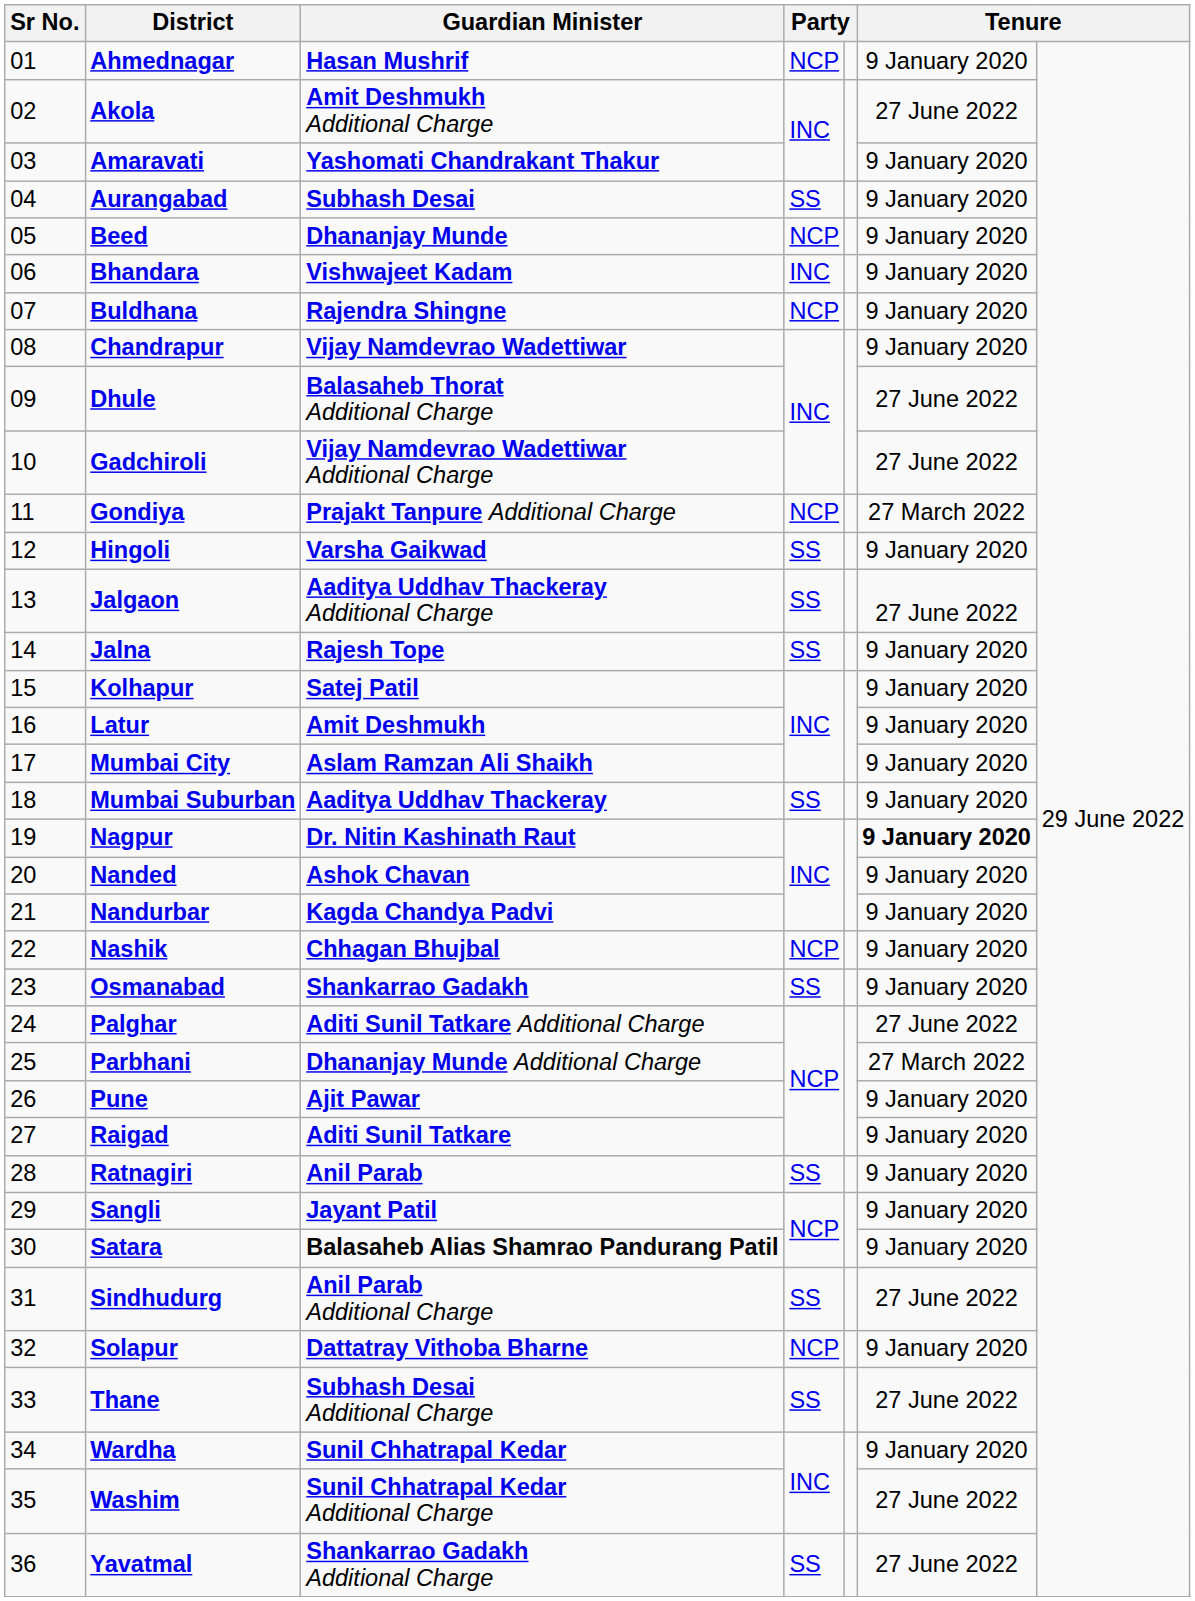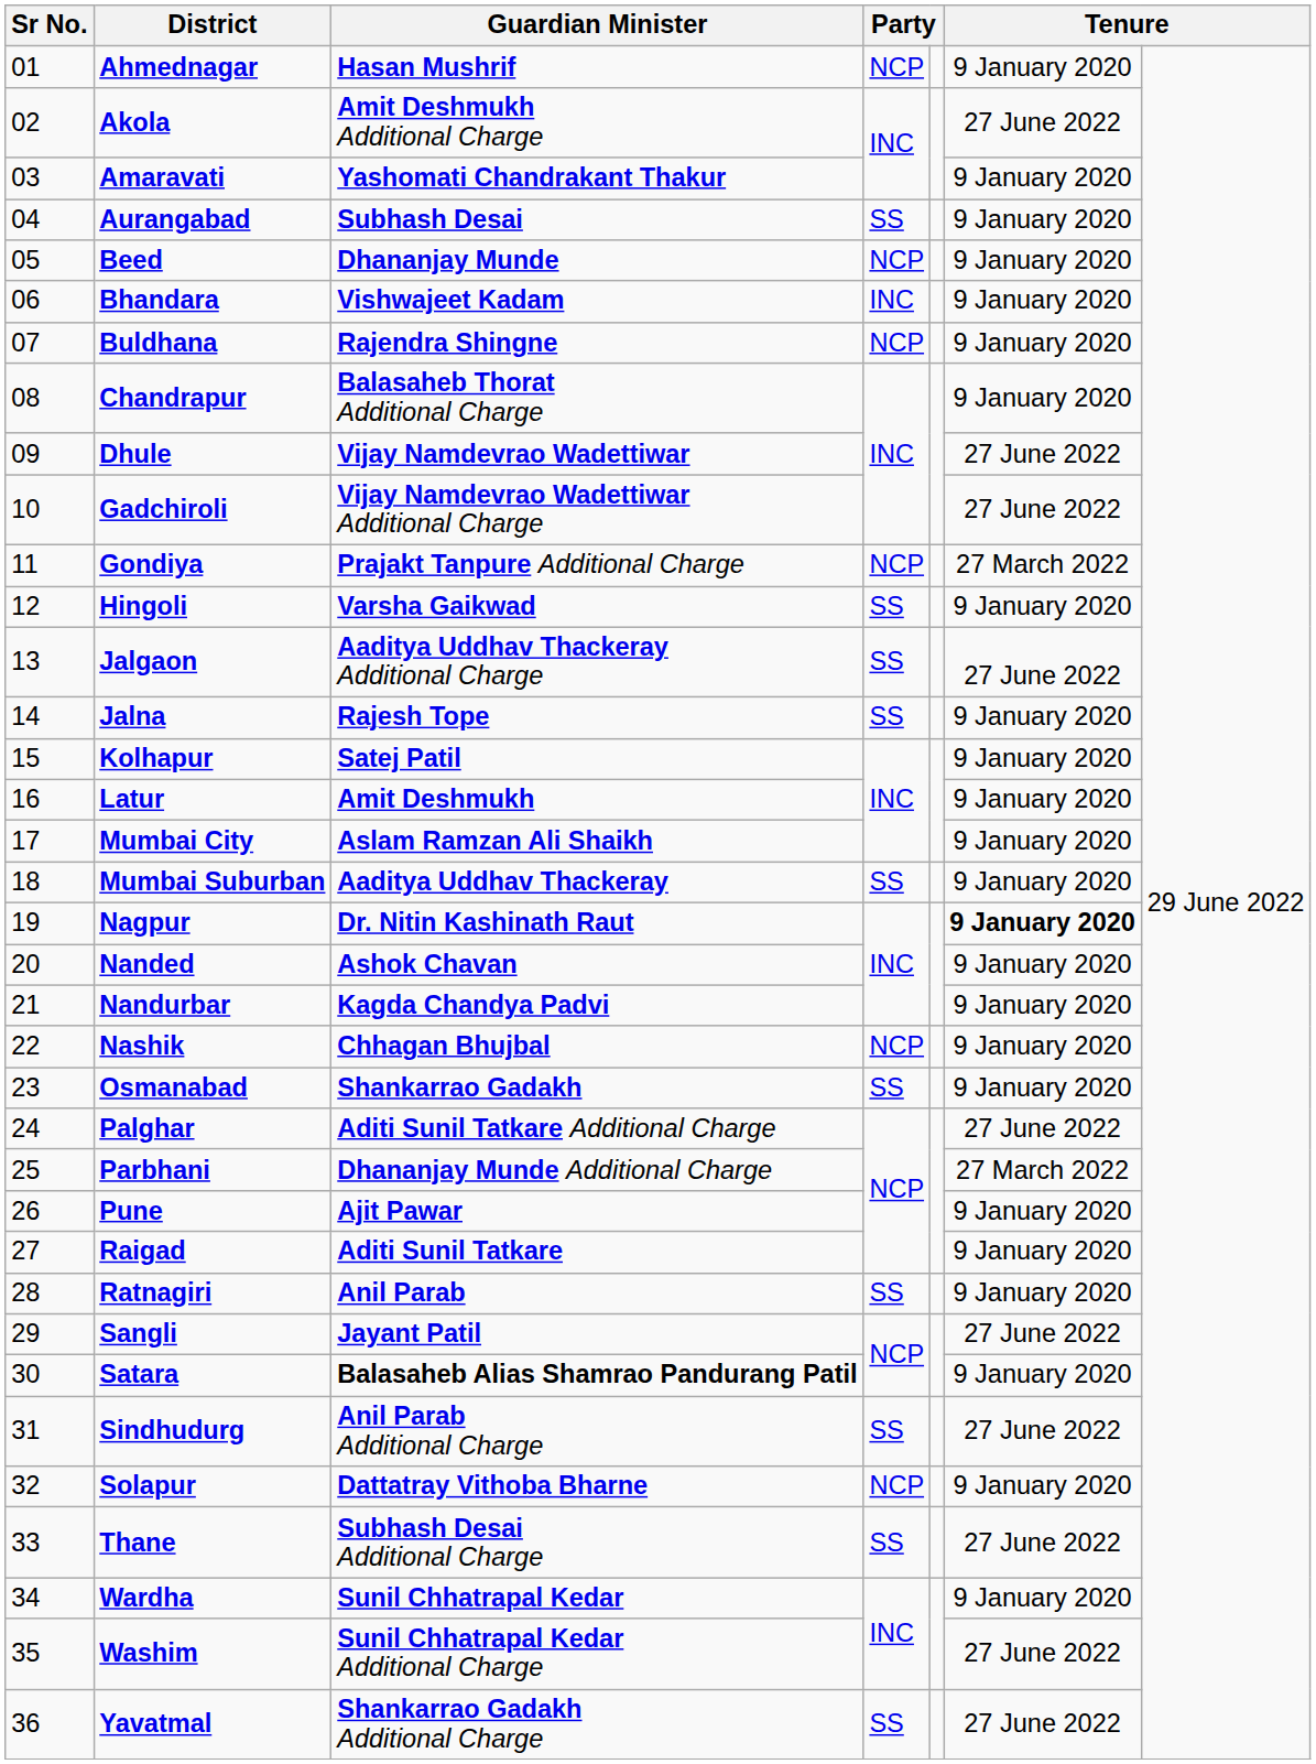Chandrapur | Guardian Minister: Vijay Namdevrao Wadettiwar -> Balasaheb Thorat Additional Charge
Dhule | Guardian Minister: Balasaheb Thorat Additional Charge -> Vijay Namdevrao Wadettiwar
Sangli | column 6: 9 January 2020 -> 27 June 2022
